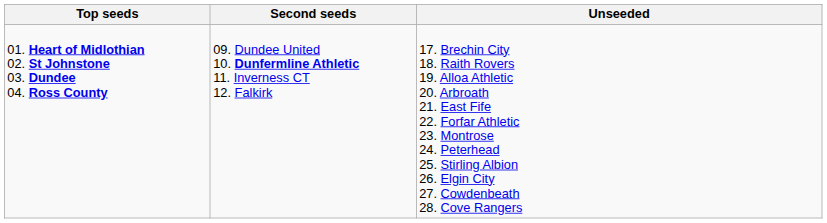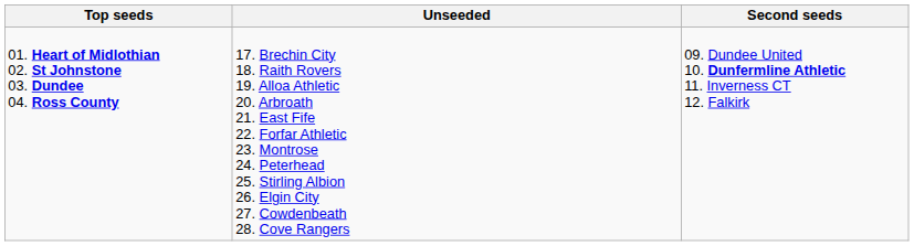columns swapped: Second seeds <-> Unseeded
